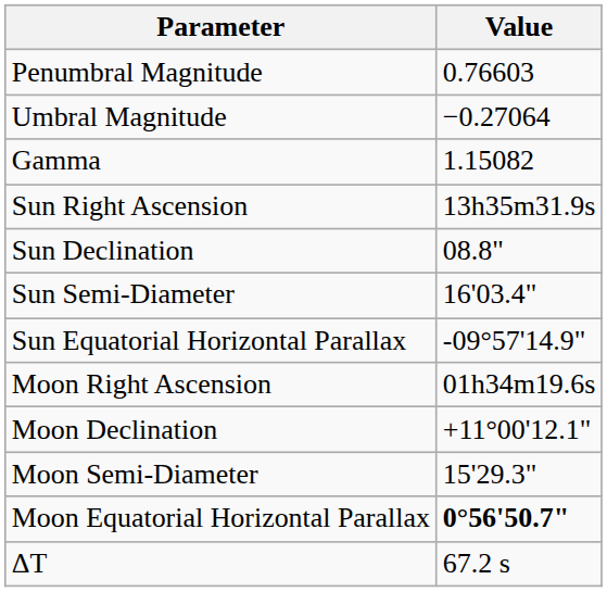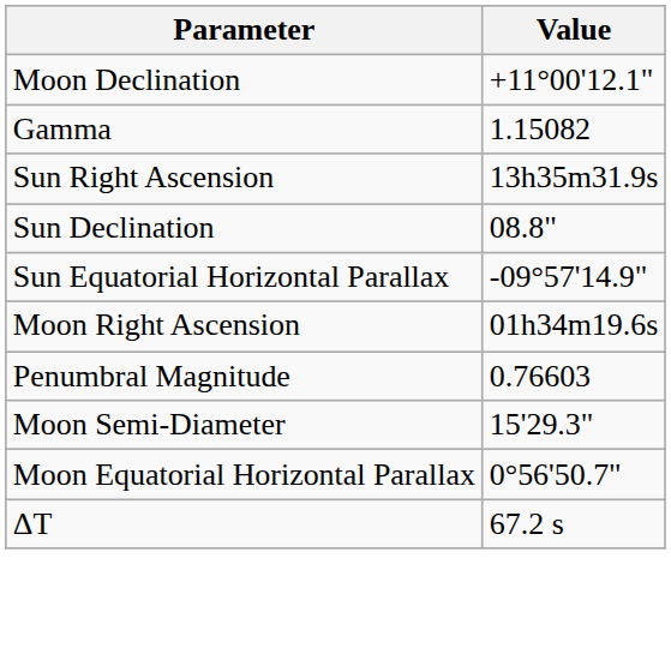rows swapped: Penumbral Magnitude <-> Moon Declination
- row: Umbral Magnitude | −0.27064
- row: Sun Semi-Diameter | 16'03.4"
Moon Equatorial Horizontal Parallax | Value: bold -> normal
